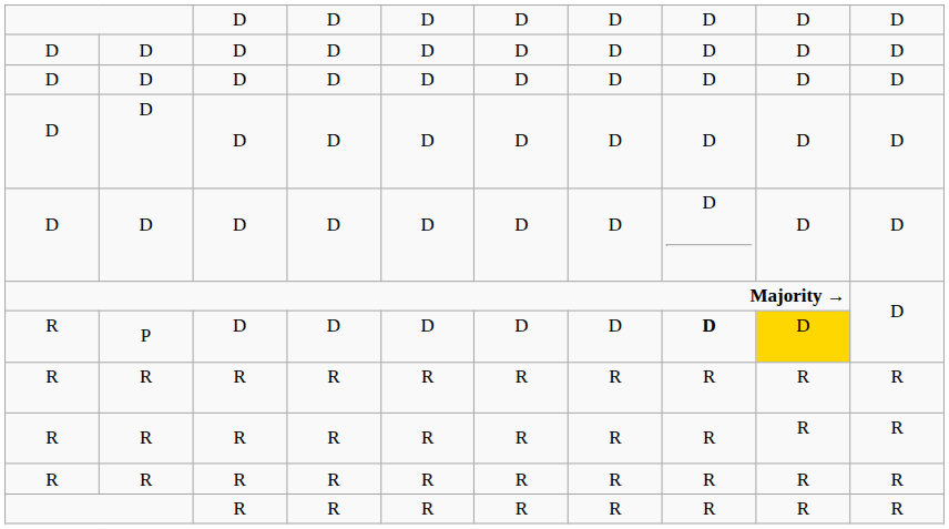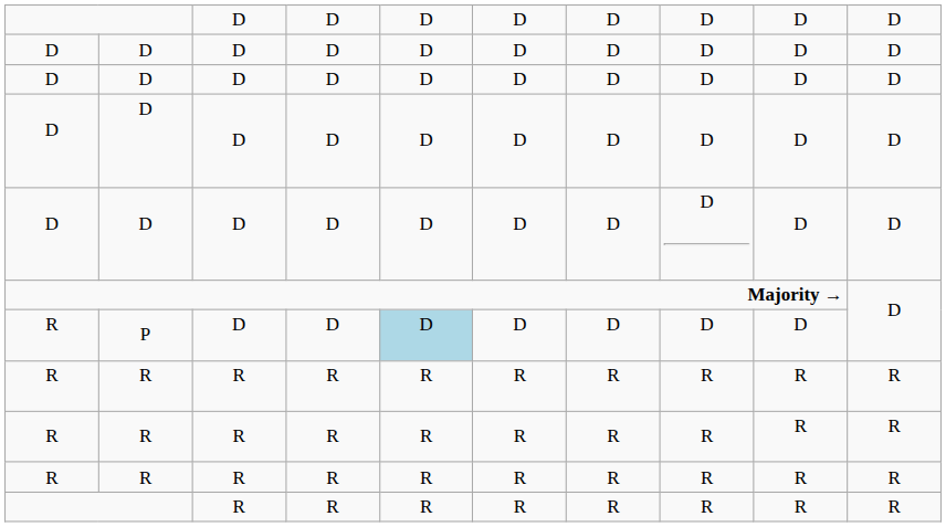P | column 5: no background -> lightblue background
P | column 8: bold -> normal
P | column 9: gold background -> no background
